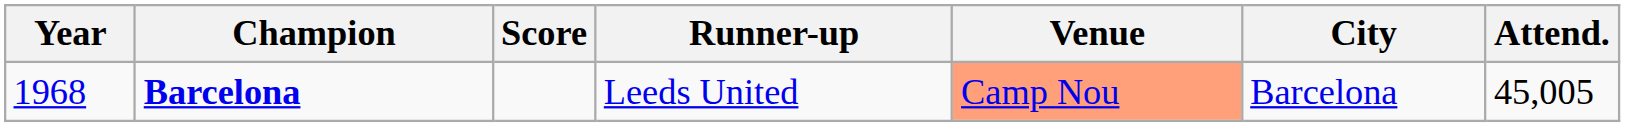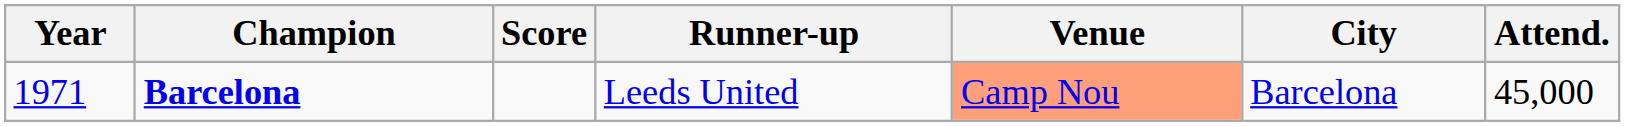row 2 | Year: 1968 -> 1971
row 2 | Attend.: 45,005 -> 45,000
